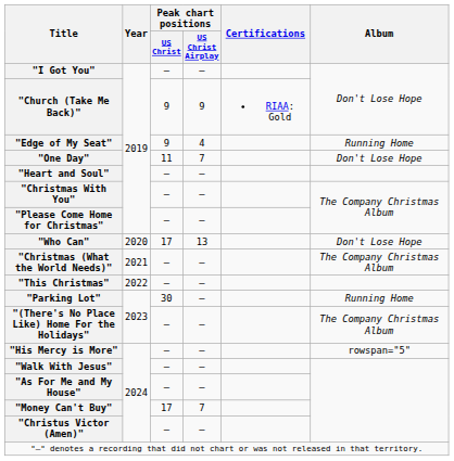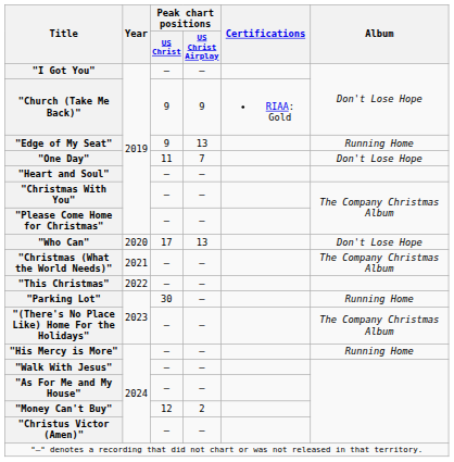"Edge of My Seat" | Peak chart positions / US Christ Airplay: 4 -> 13
"His Mercy is More" | Album: rowspan="5" -> Running Home
"Money Can't Buy" | Peak chart positions / US Christ: 17 -> 12
"Money Can't Buy" | Peak chart positions / US Christ Airplay: 7 -> 2
